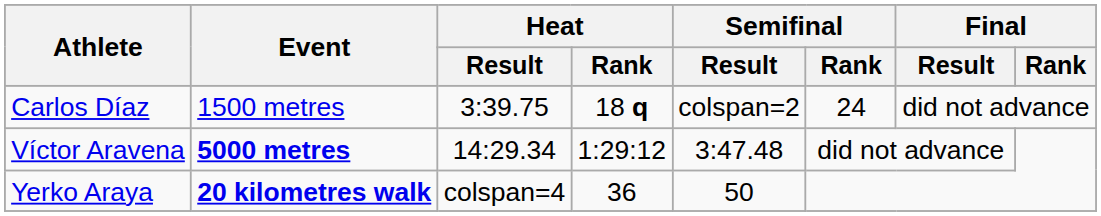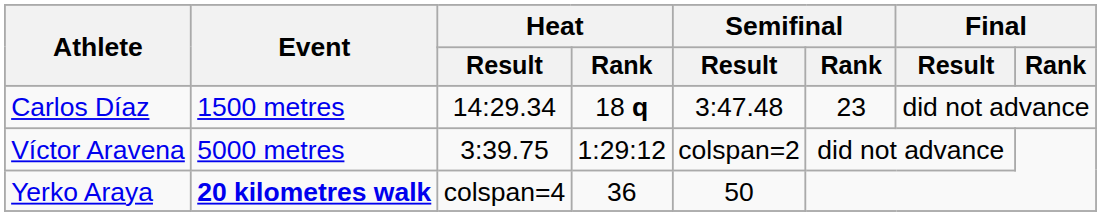Carlos Díaz | Heat / Result: 3:39.75 -> 14:29.34
Carlos Díaz | Semifinal / Result: colspan=2 -> 3:47.48
Carlos Díaz | Semifinal / Rank: 24 -> 23
Víctor Aravena | Event: bold -> normal
Víctor Aravena | Heat / Result: 14:29.34 -> 3:39.75
Víctor Aravena | Semifinal / Result: 3:47.48 -> colspan=2
